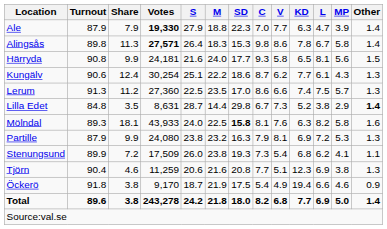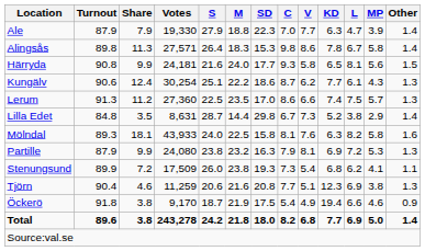Ale | Votes: bold -> normal
Alingsås | Votes: bold -> normal
Lilla Edet | Other: bold -> normal
Mölndal | SD: bold -> normal
